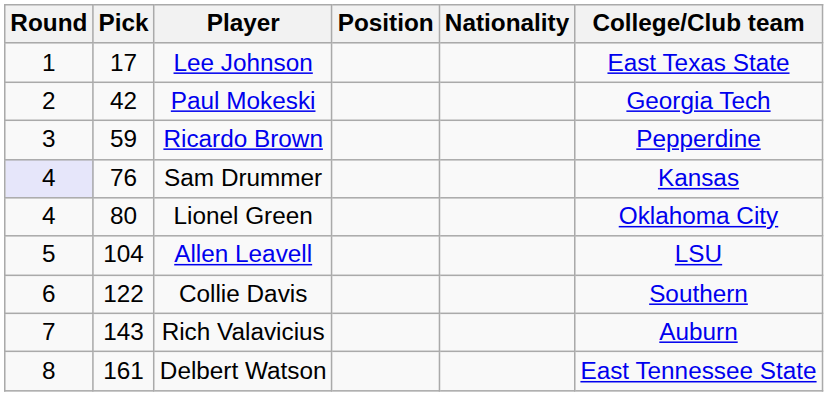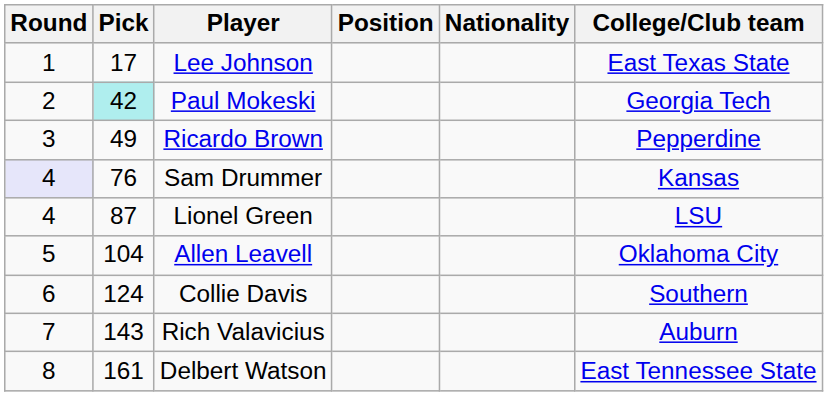Paul Mokeski | Pick: no background -> paleturquoise background
Ricardo Brown | Pick: 59 -> 49
Lionel Green | Pick: 80 -> 87
Lionel Green | College/Club team: Oklahoma City -> LSU
Allen Leavell | College/Club team: LSU -> Oklahoma City
Collie Davis | Pick: 122 -> 124
